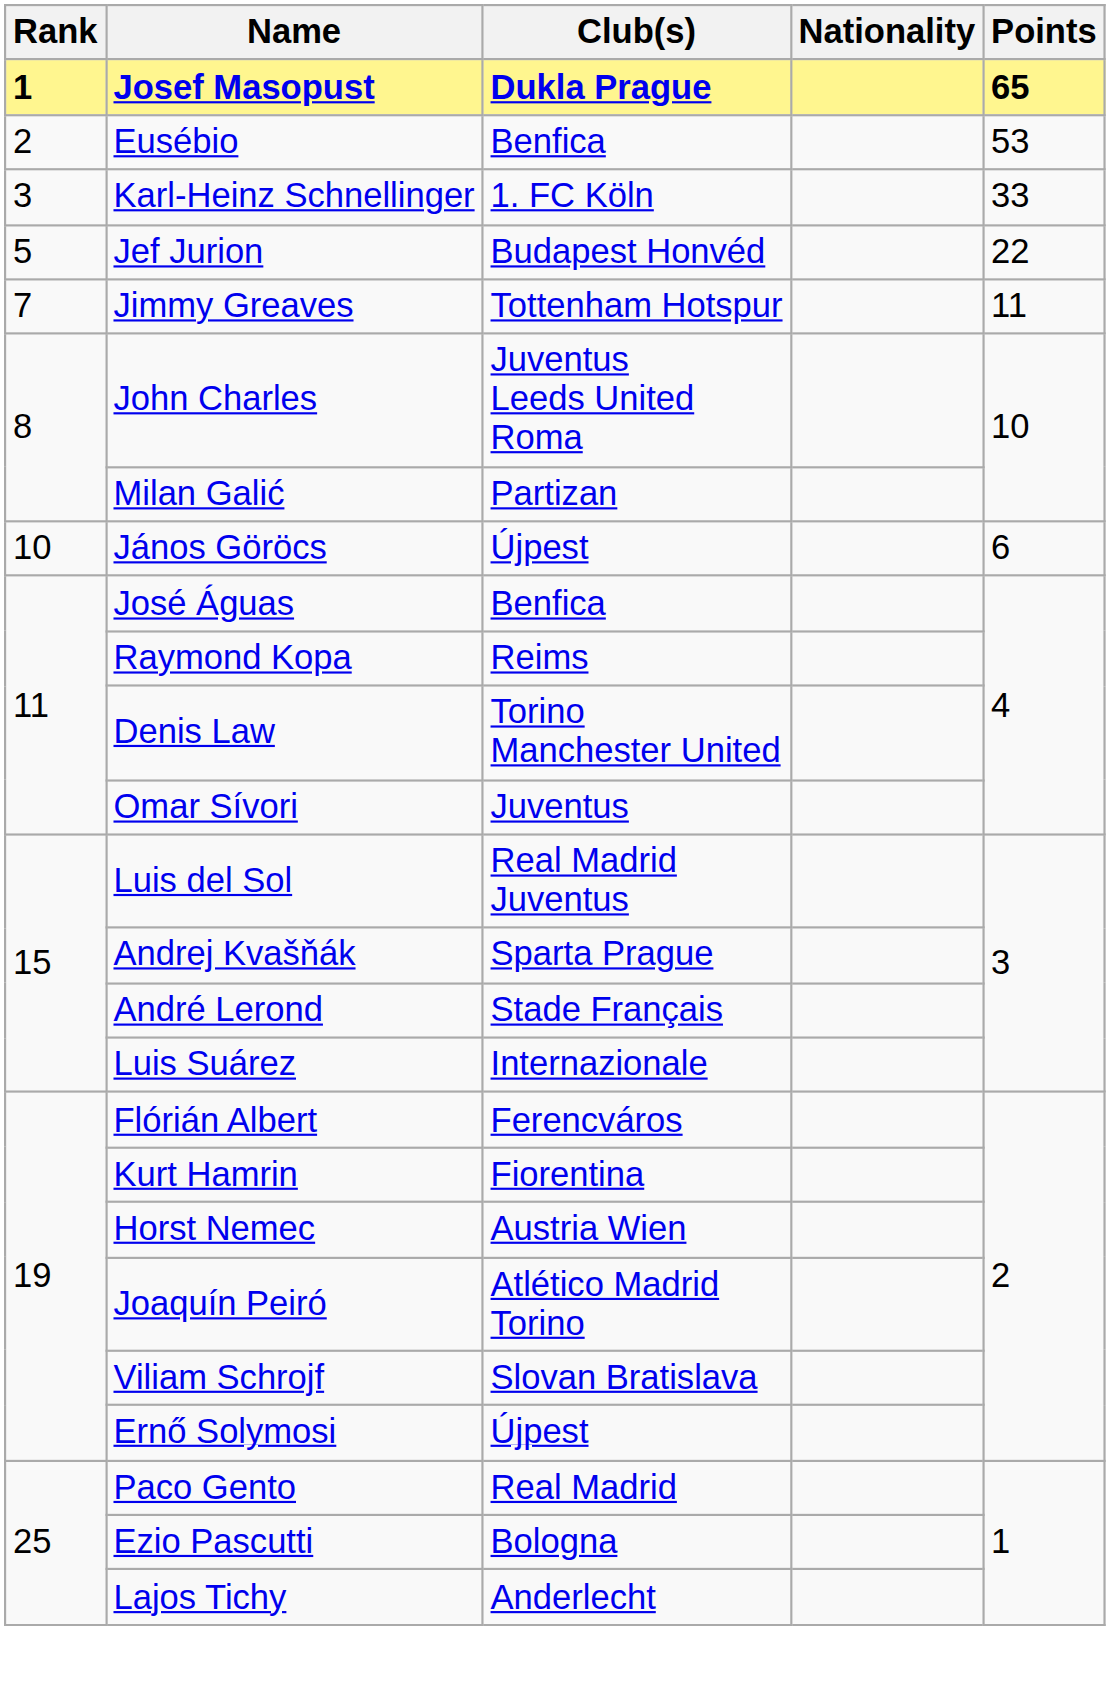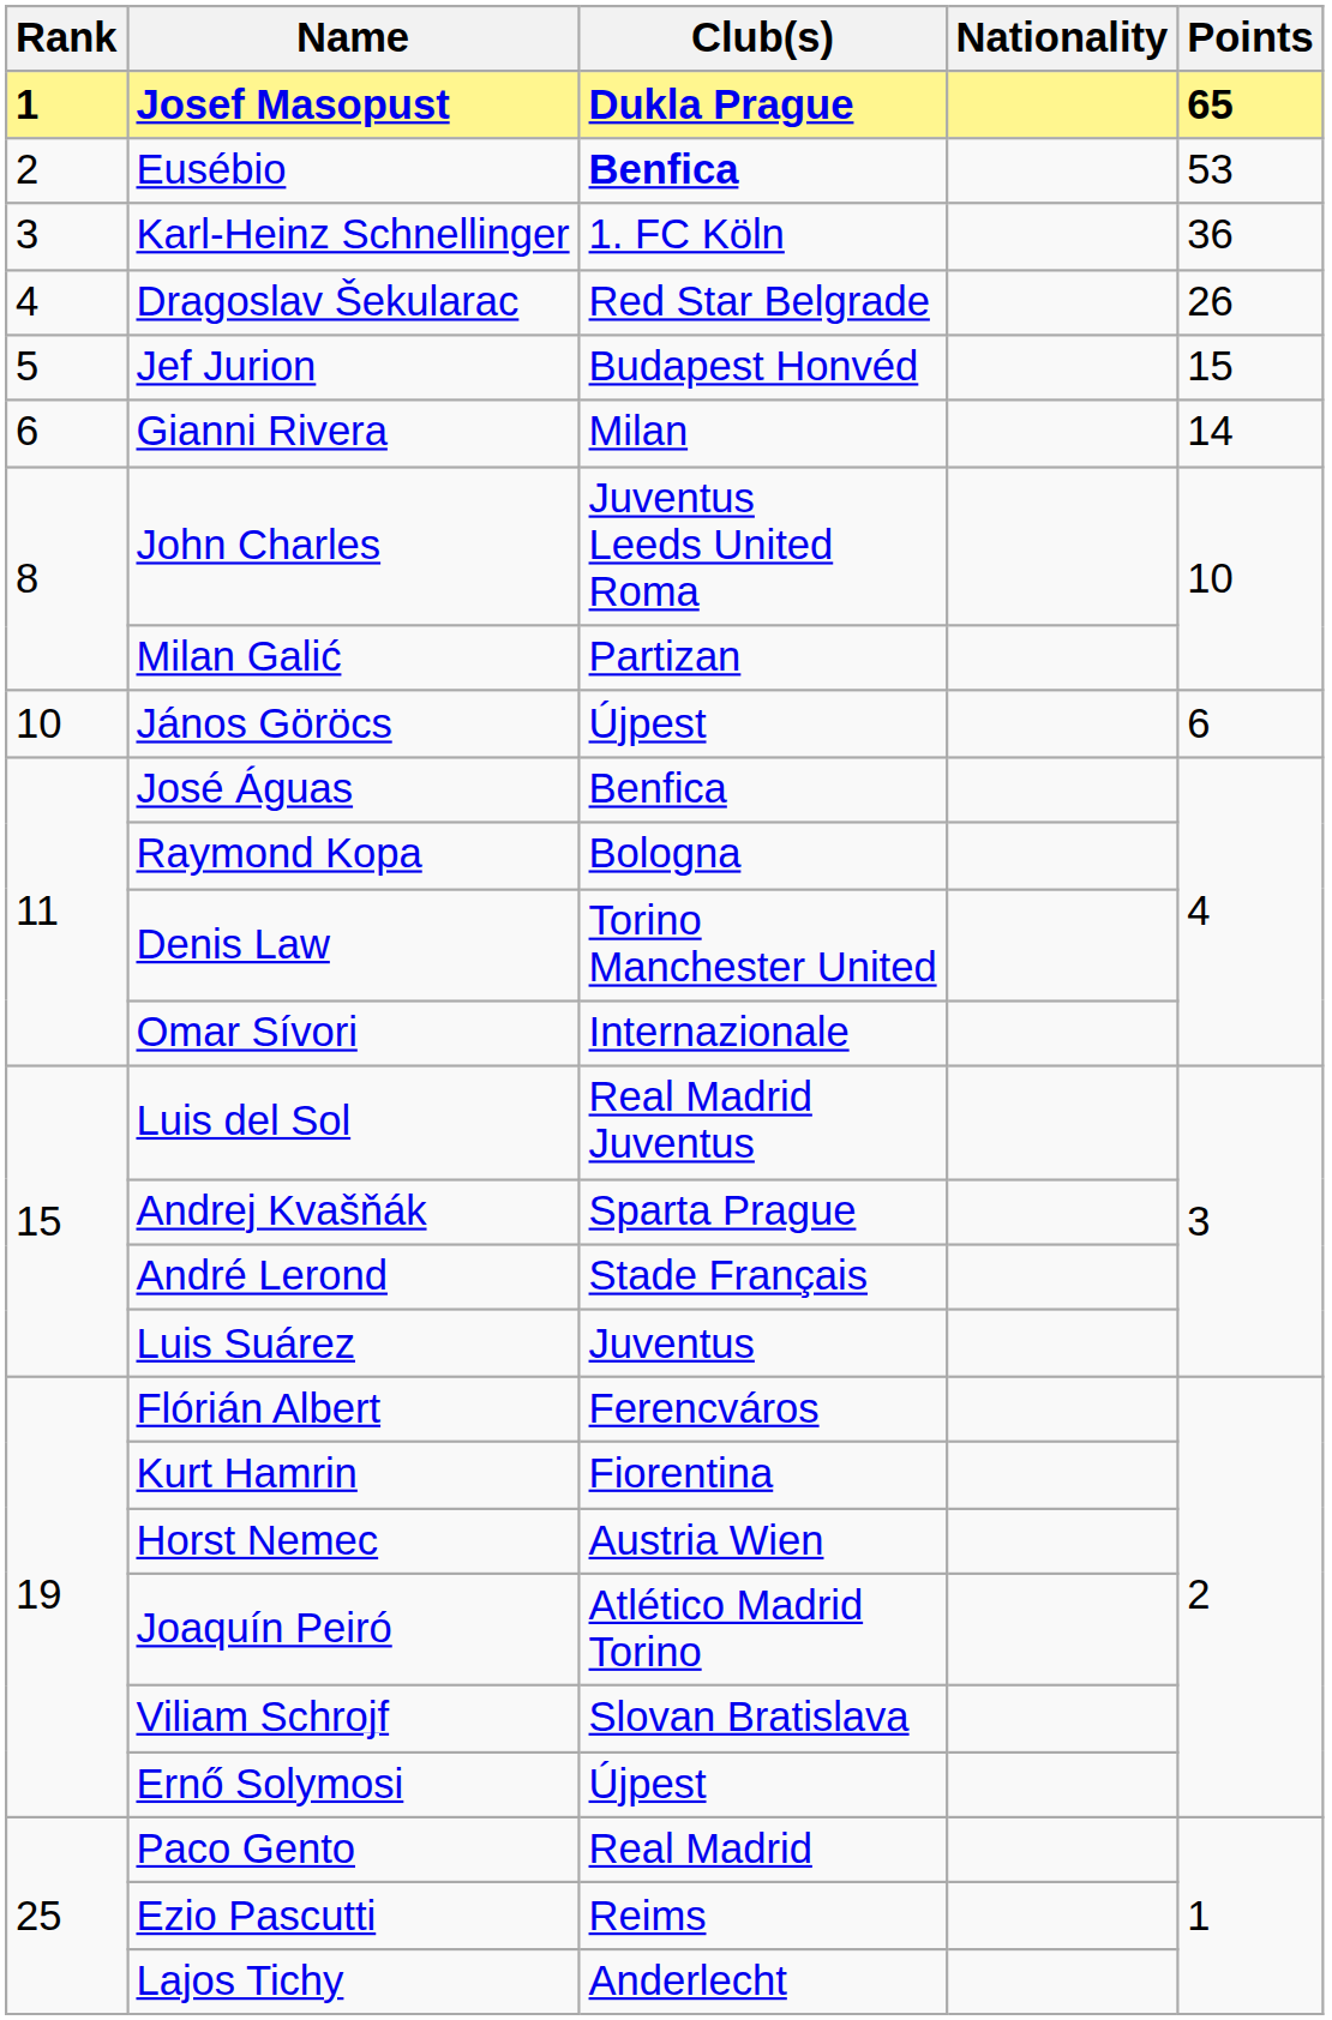Eusébio | Club(s): normal -> bold
Karl-Heinz Schnellinger | Points: 33 -> 36
+ row: 4 | Dragoslav Šekularac | Red Star Belgrade | 26
Jef Jurion | Points: 22 -> 15
+ row: 6 | Gianni Rivera | Milan | 14
- row: 7 | Jimmy Greaves | Tottenham Hotspur | 11
Raymond Kopa | Club(s): Reims -> Bologna
Omar Sívori | Club(s): Juventus -> Internazionale
Luis Suárez | Club(s): Internazionale -> Juventus
Ezio Pascutti | Club(s): Bologna -> Reims
